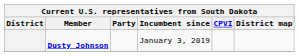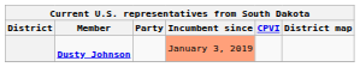Dusty Johnson | Incumbent since: no background -> lightsalmon background
